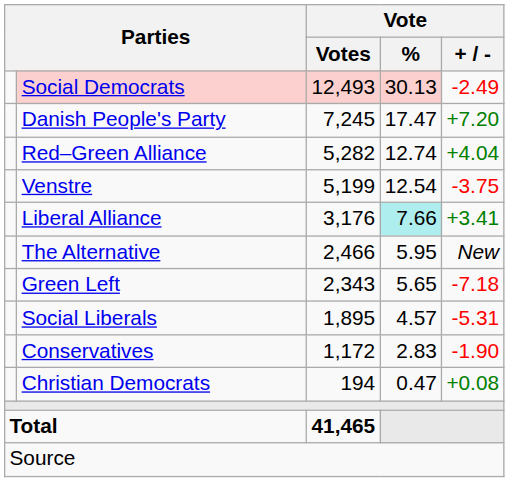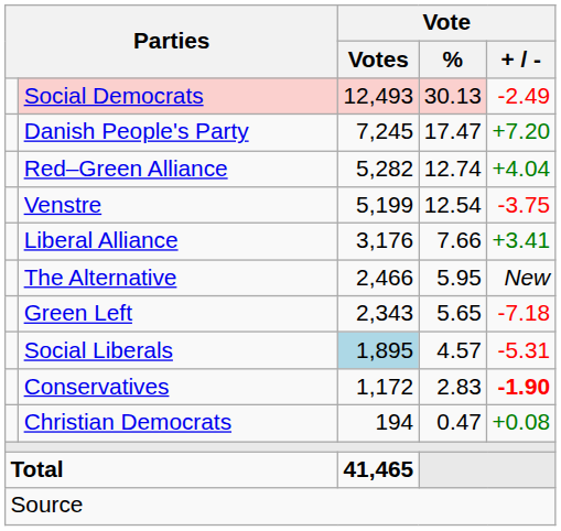Liberal Alliance | Vote / %: paleturquoise background -> no background
Social Liberals | Vote / Votes: no background -> lightblue background
Conservatives | Vote / + / -: normal -> bold
